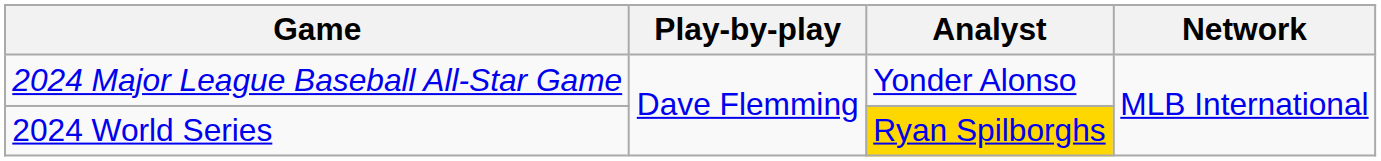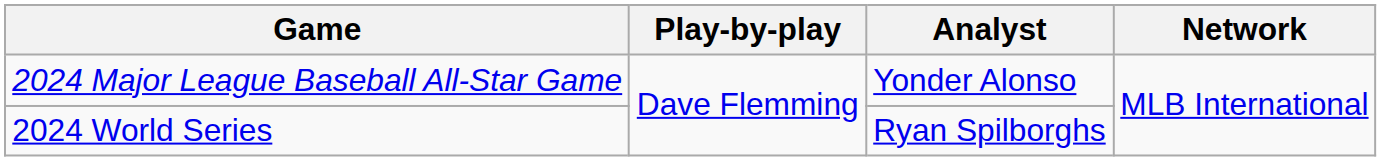2024 World Series | Analyst: gold background -> no background
